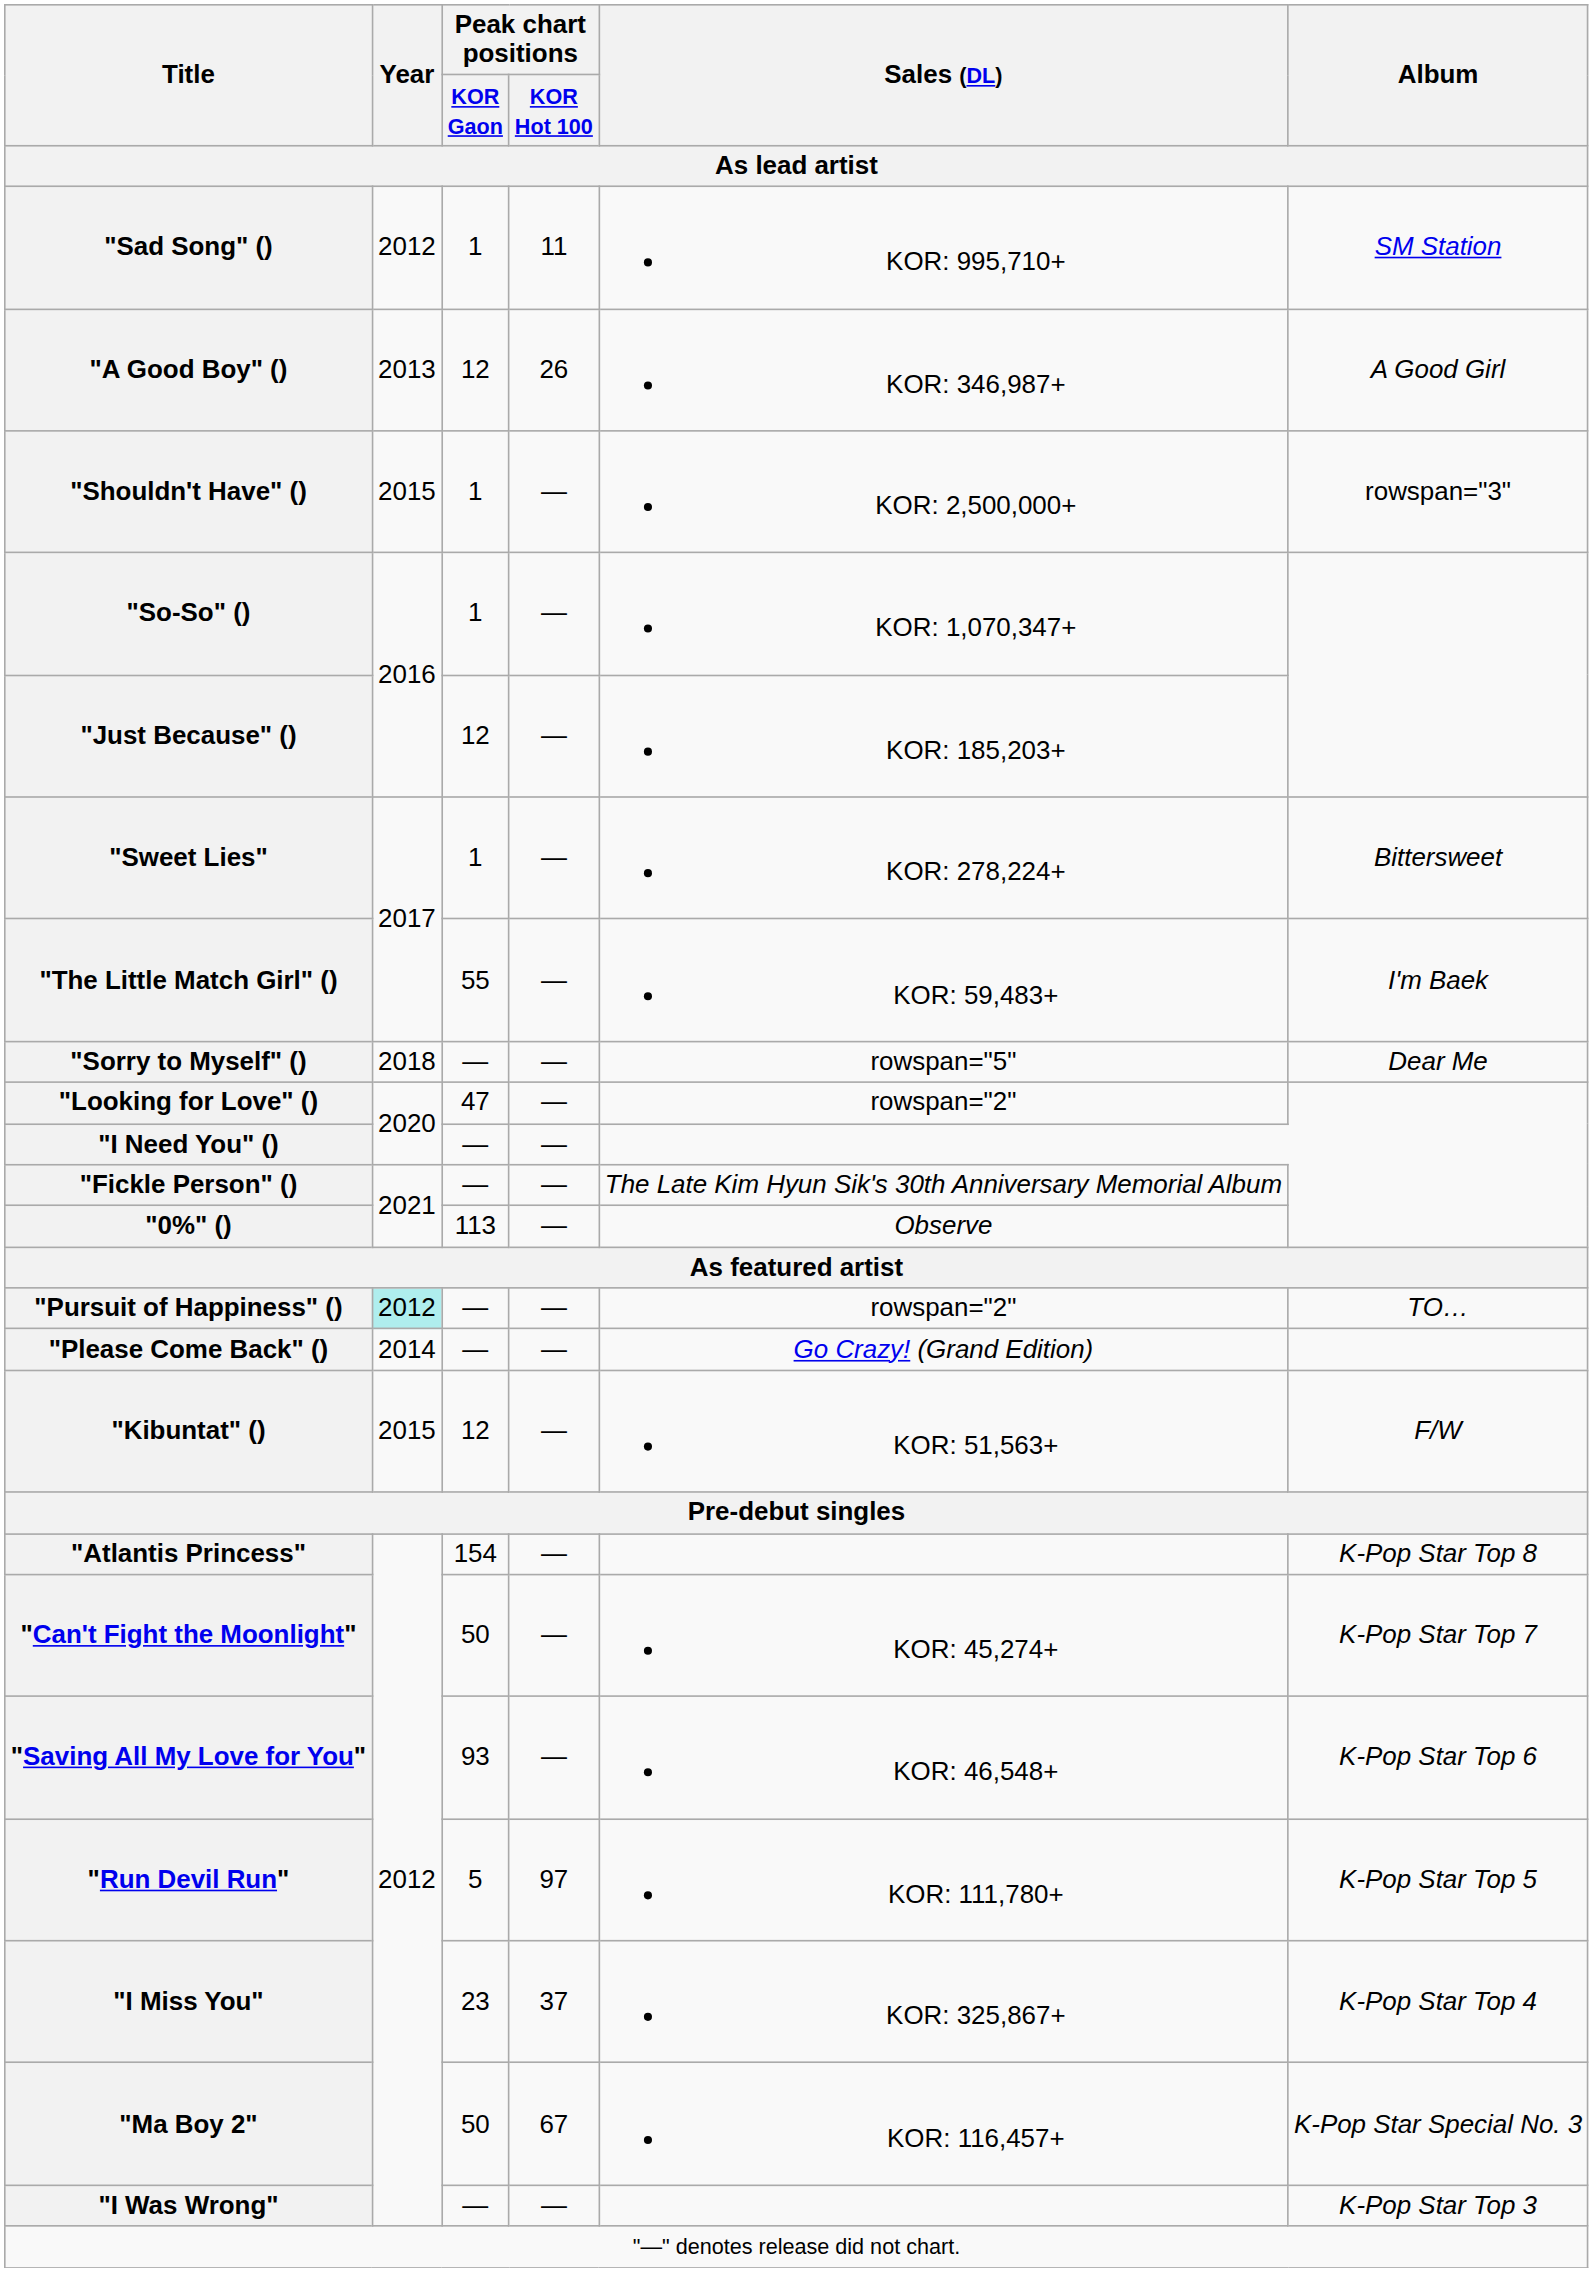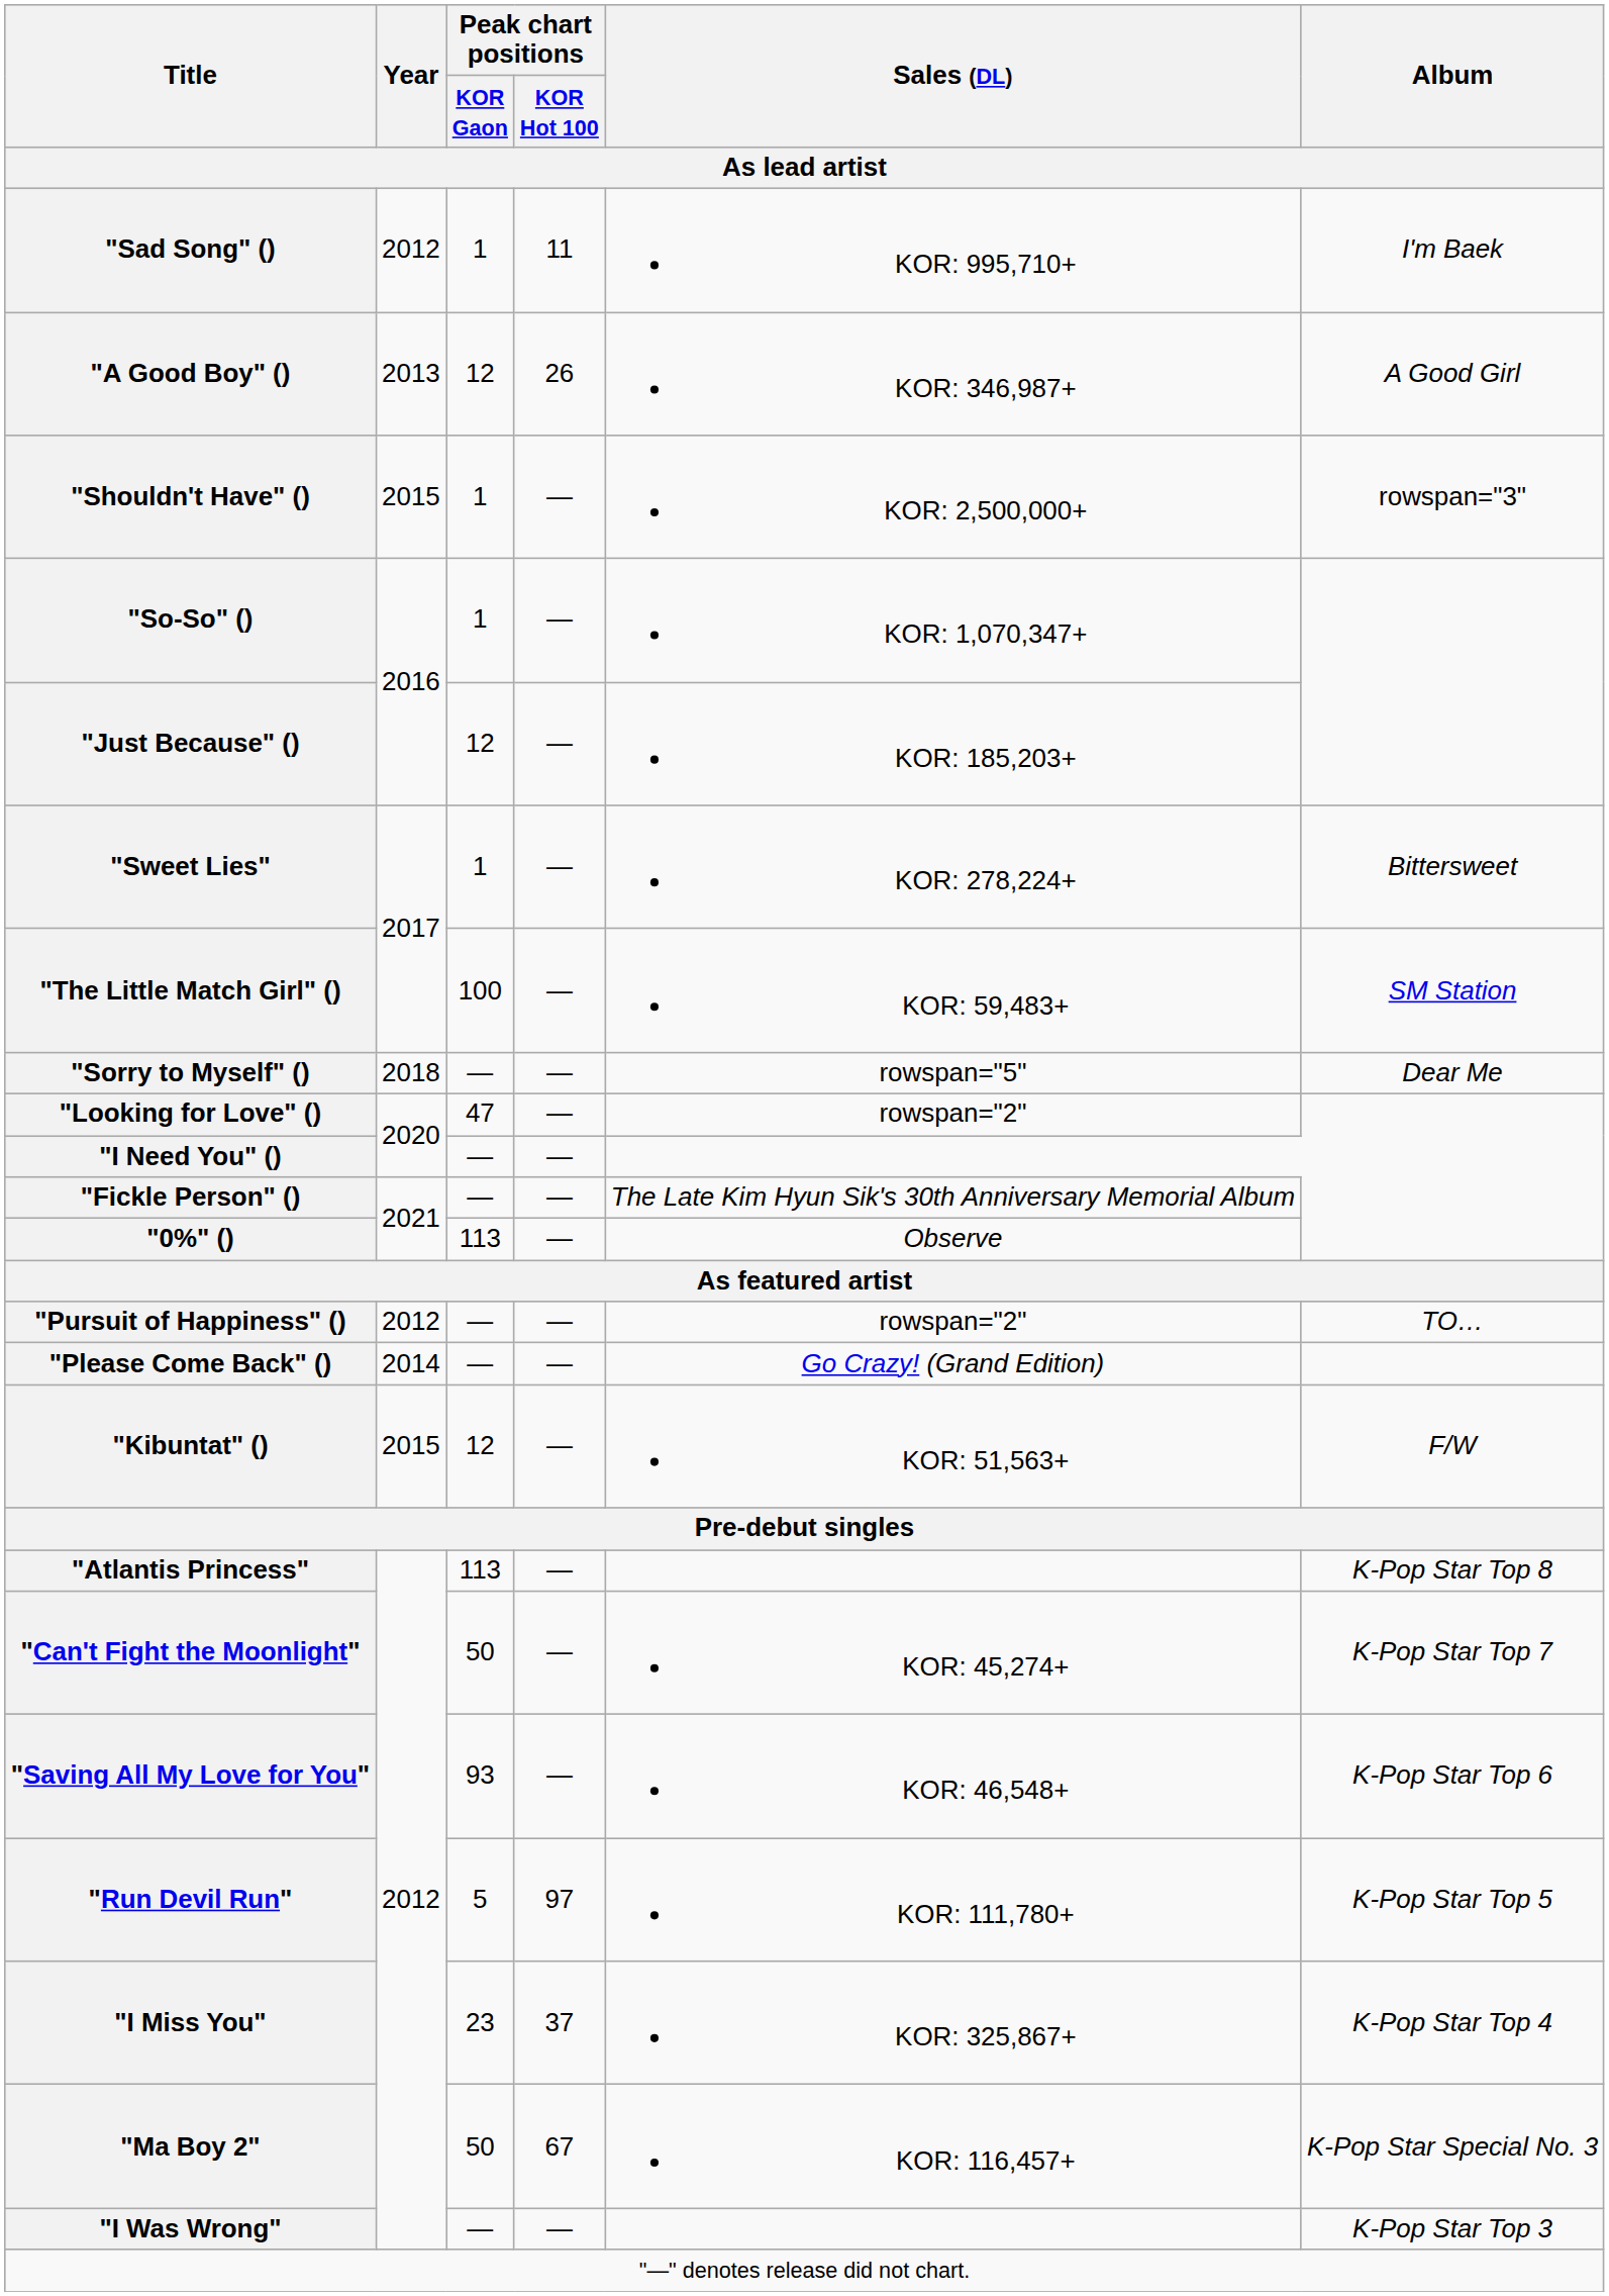"Sad Song" () | Album: SM Station -> I'm Baek
"The Little Match Girl" () | Peak chart positions / KOR Gaon: 55 -> 100
"The Little Match Girl" () | Album: I'm Baek -> SM Station
"Pursuit of Happiness" () | Year: paleturquoise background -> no background
"Atlantis Princess" | Peak chart positions / KOR Gaon: 154 -> 113
